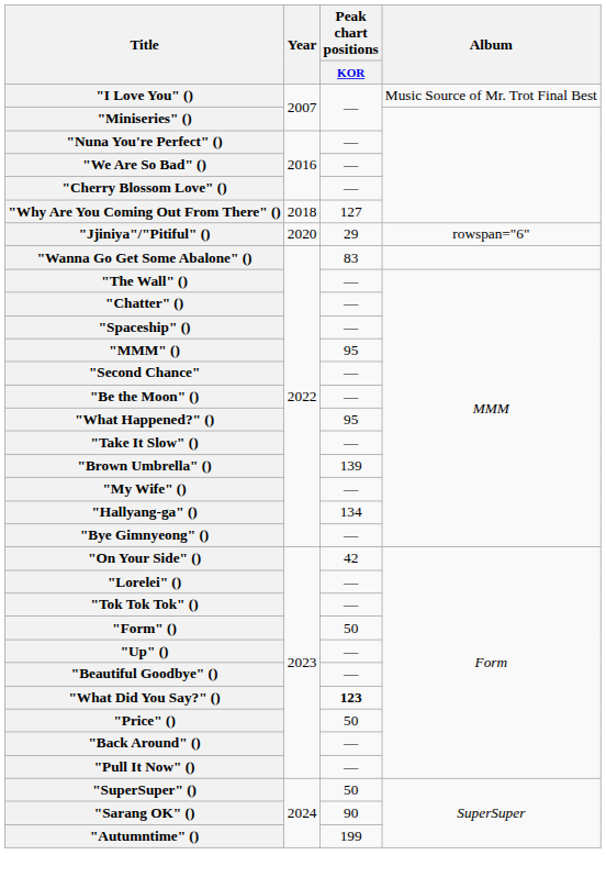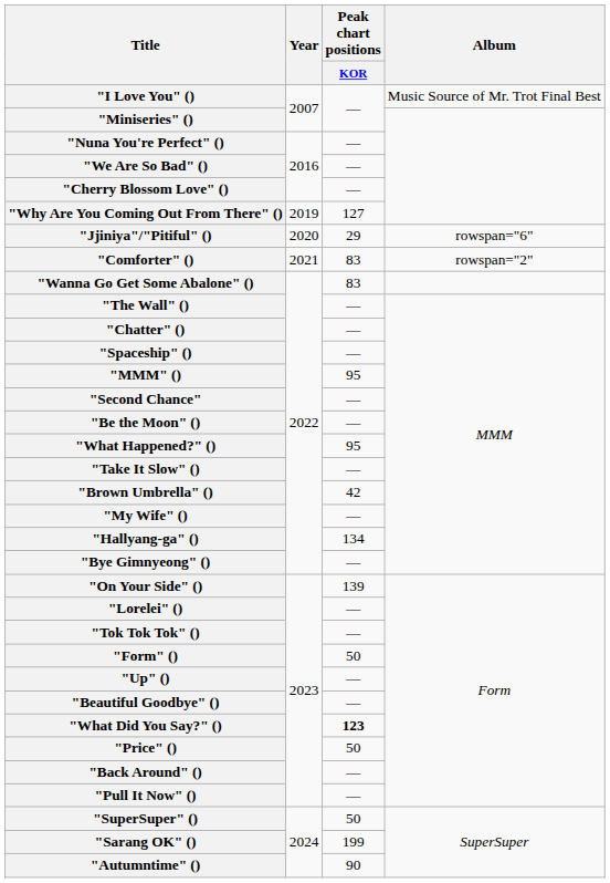"Why Are You Coming Out From There" () | Year: 2018 -> 2019
+ row: "Comforter" () | 2021 | 83 | rowspan="2"
"Brown Umbrella" () | Peak chart positions / KOR: 139 -> 42
"On Your Side" () | Peak chart positions / KOR: 42 -> 139
"Sarang OK" () | Peak chart positions / KOR: 90 -> 199
"Autumntime" () | Peak chart positions / KOR: 199 -> 90
